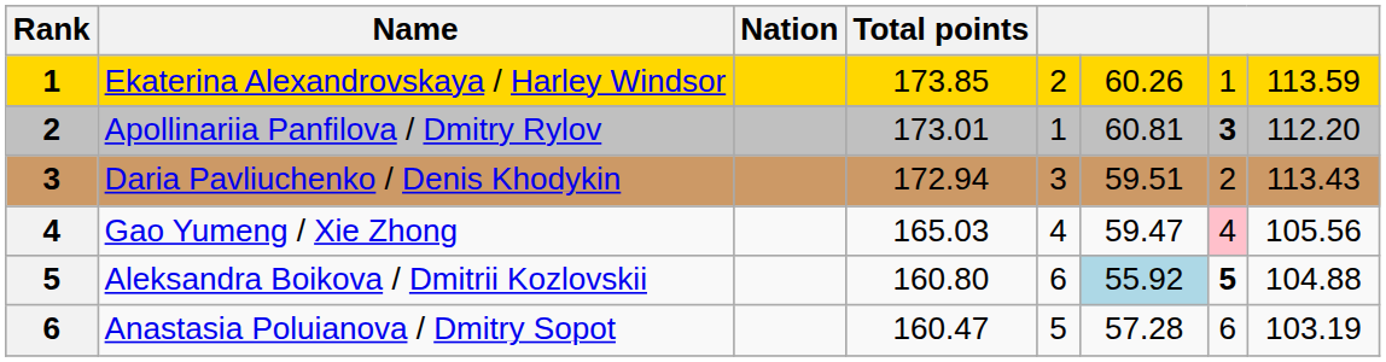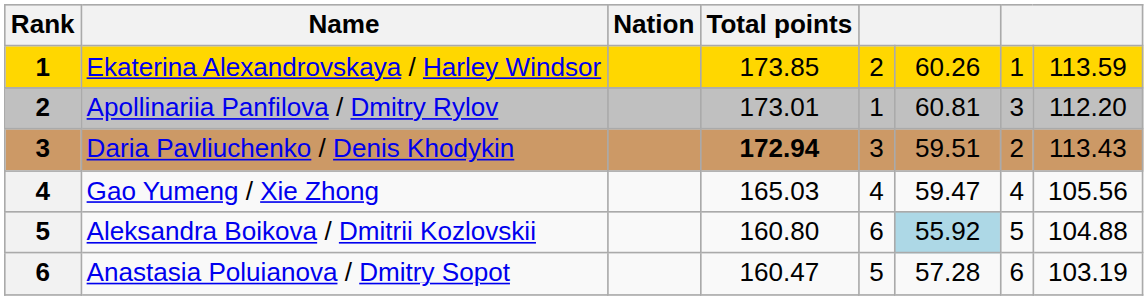Apollinariia Panfilova / Dmitry Rylov | column 7: bold -> normal
Daria Pavliuchenko / Denis Khodykin | Total points: normal -> bold
Gao Yumeng / Xie Zhong | column 7: pink background -> no background
Aleksandra Boikova / Dmitrii Kozlovskii | column 7: bold -> normal
